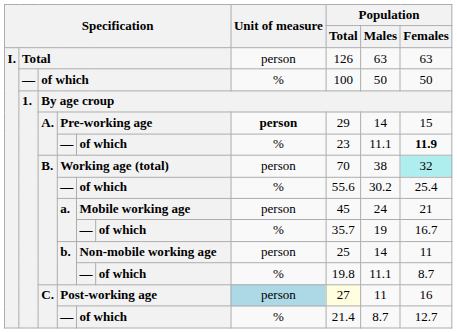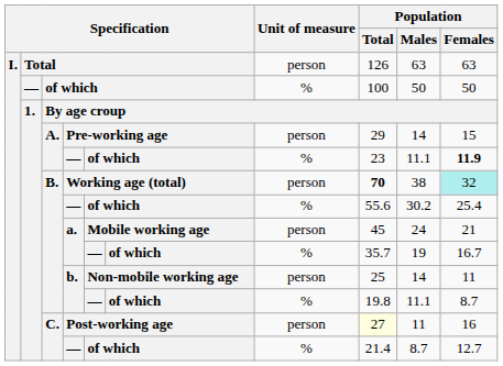Pre-working age | Unit of measure: bold -> normal
Working age (total) | Population / Total: normal -> bold
Post-working age | Unit of measure: lightblue background -> no background
